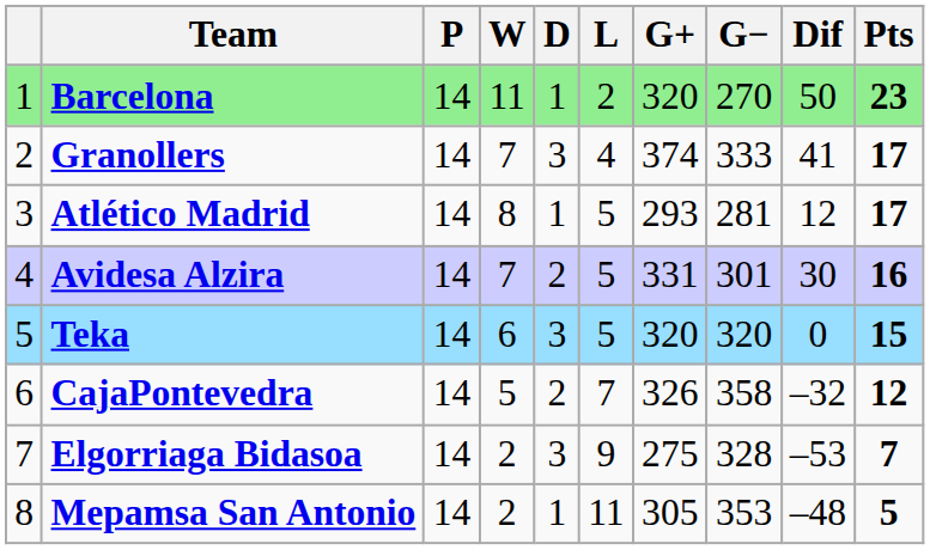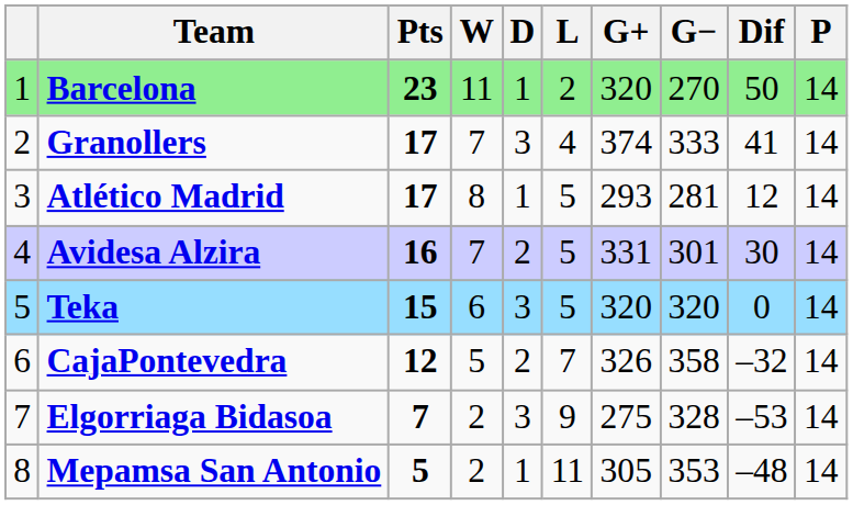columns swapped: P <-> Pts
